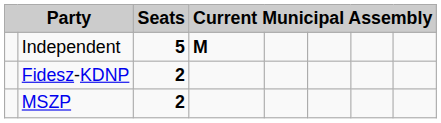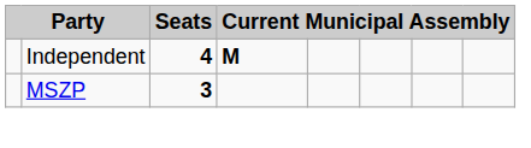Independent | Seats: 5 -> 4
- row: Fidesz-KDNP | 2
MSZP | Seats: 2 -> 3
